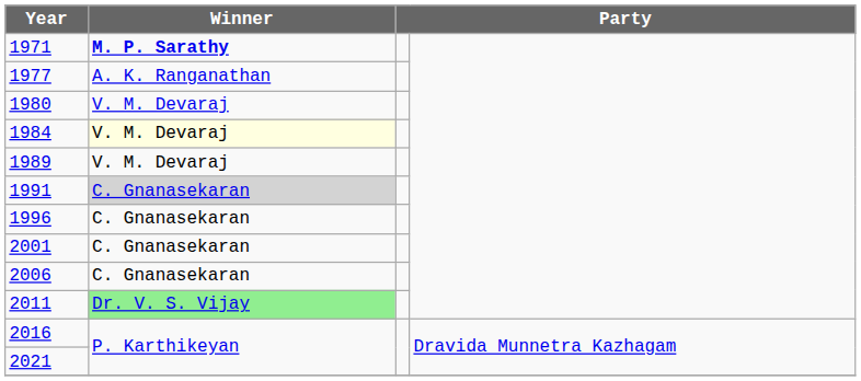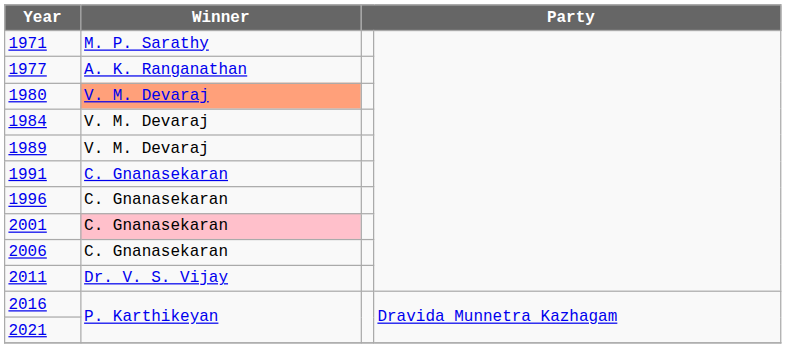1971 | Winner: bold -> normal
1980 | Winner: no background -> lightsalmon background
1984 | Winner: lightyellow background -> no background
1991 | Winner: lightgrey background -> no background
2001 | Winner: no background -> pink background
2011 | Winner: lightgreen background -> no background
